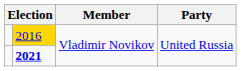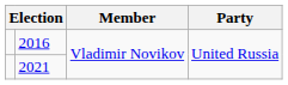2016 | column 2: gold background -> no background
2021 | column 2: bold -> normal
